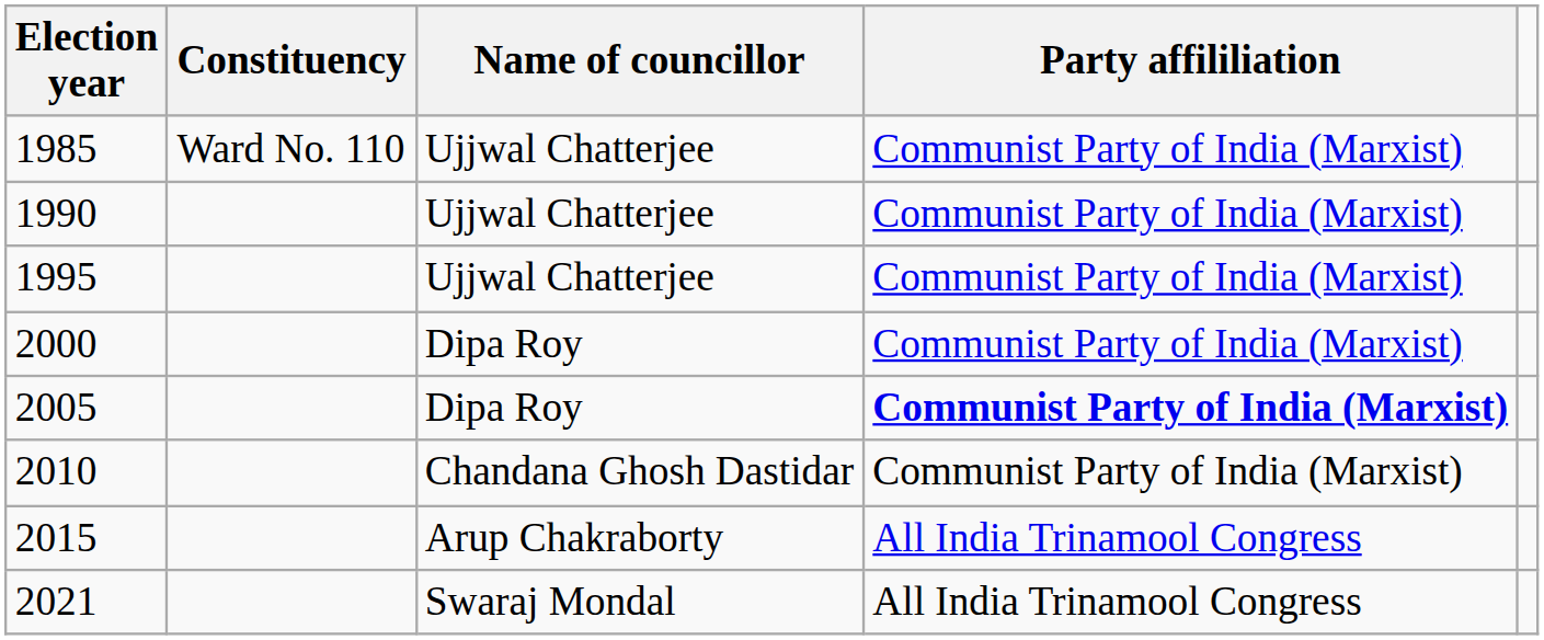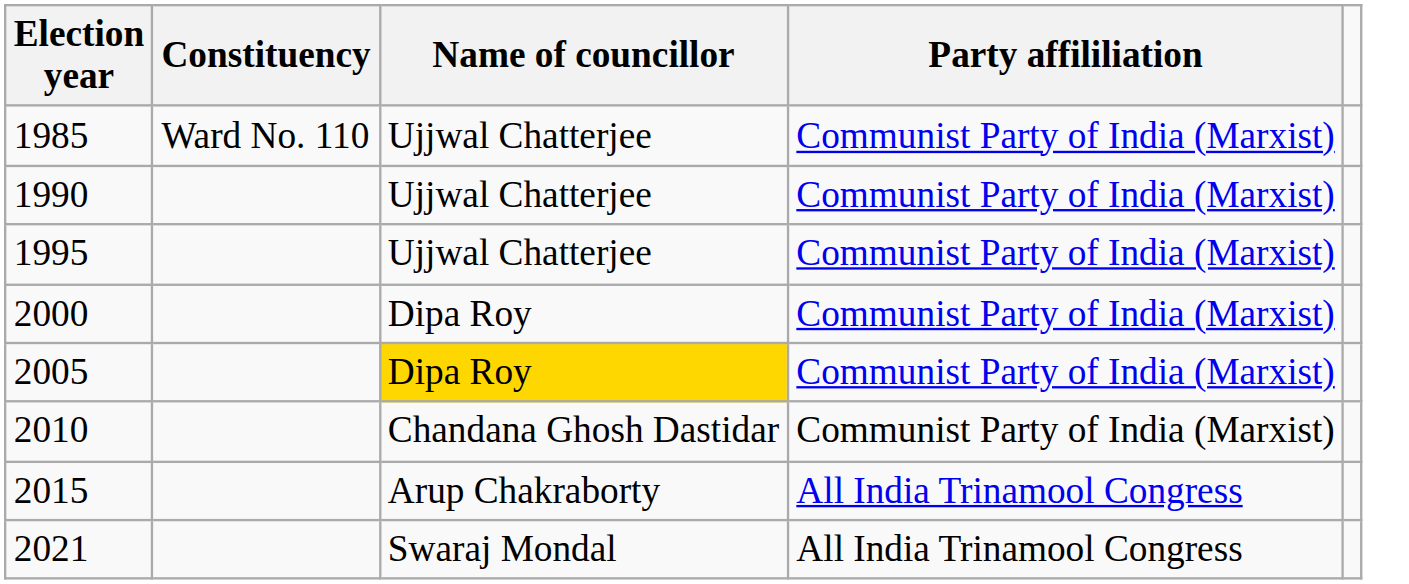2005 | Name of councillor: no background -> gold background
2005 | Party affililiation: bold -> normal
